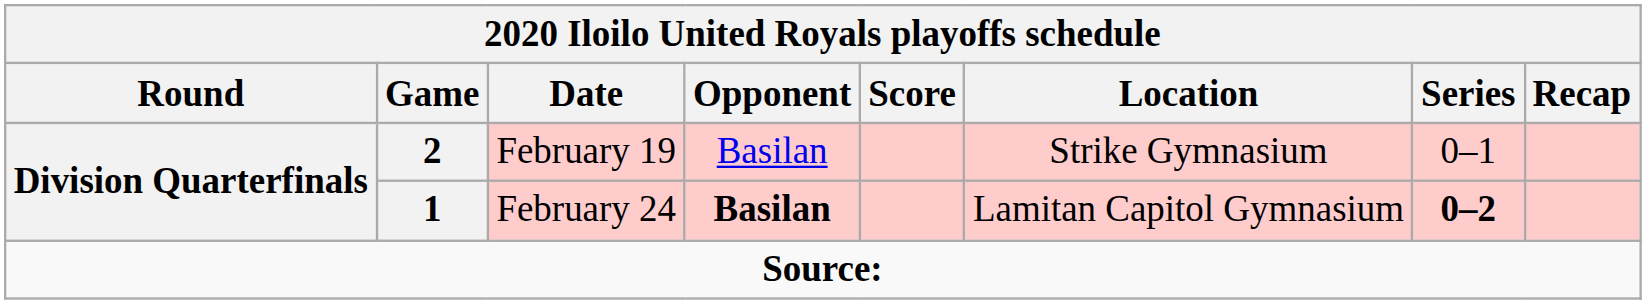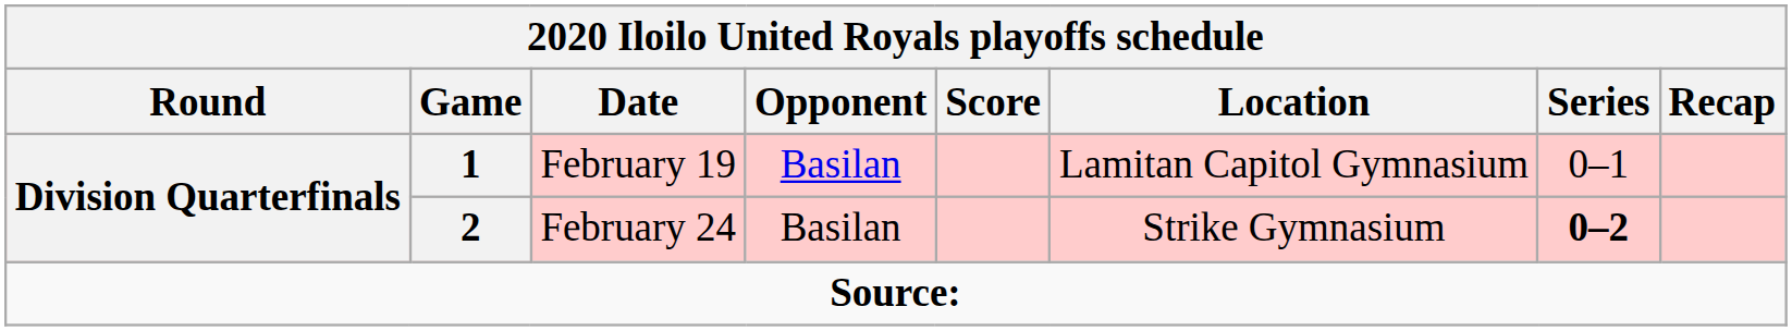February 19 | Game: 2 -> 1
February 19 | Location: Strike Gymnasium -> Lamitan Capitol Gymnasium
February 24 | Game: 1 -> 2
February 24 | Opponent: bold -> normal
February 24 | Location: Lamitan Capitol Gymnasium -> Strike Gymnasium
